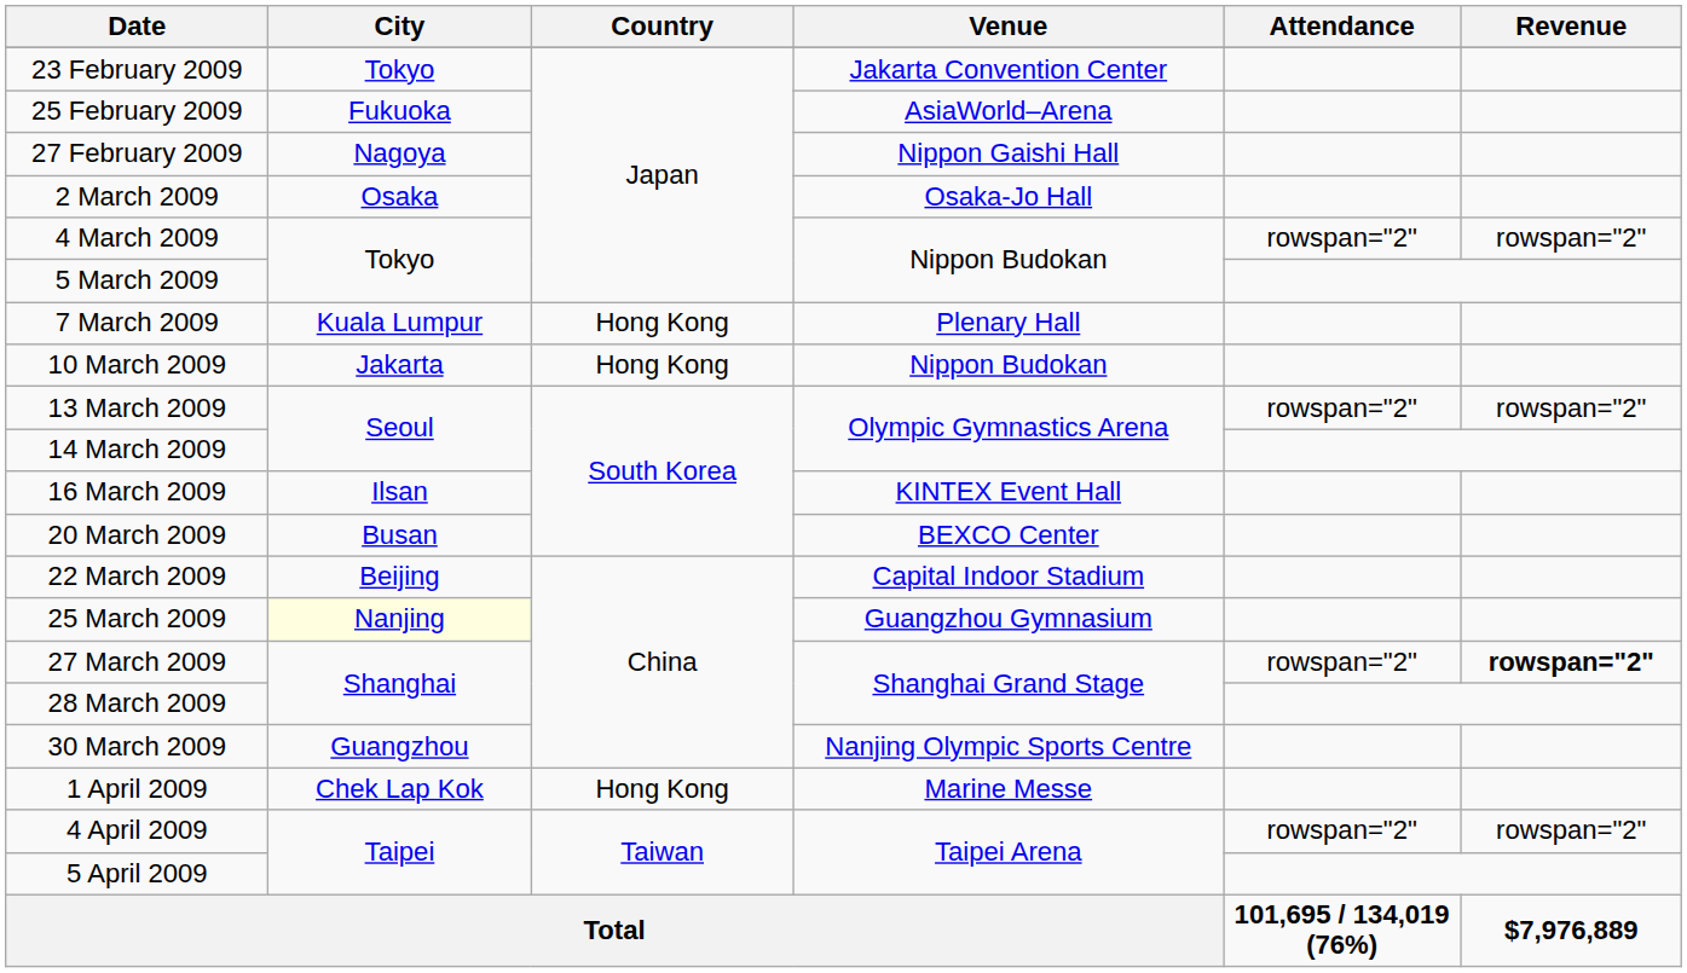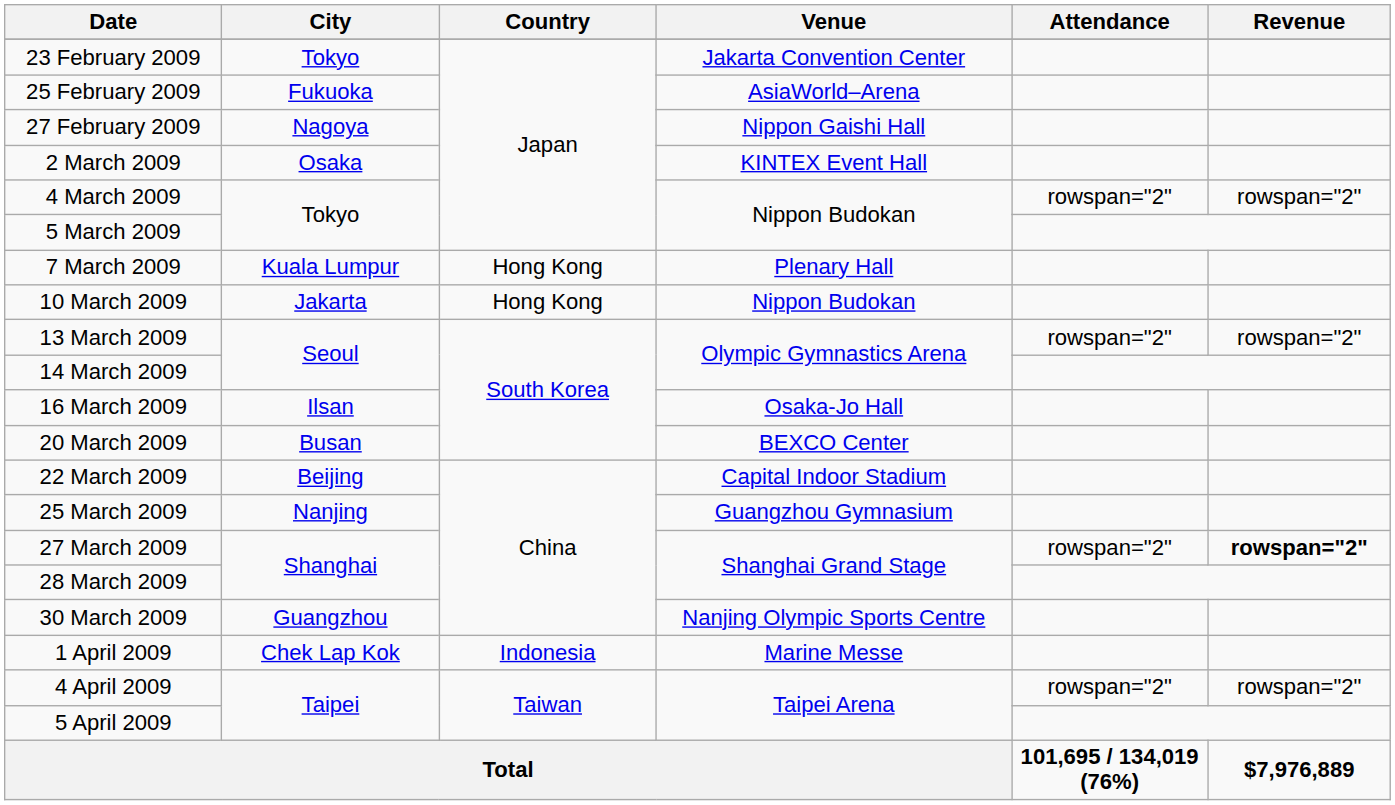2 March 2009 | Venue: Osaka-Jo Hall -> KINTEX Event Hall
16 March 2009 | Venue: KINTEX Event Hall -> Osaka-Jo Hall
25 March 2009 | City: lightyellow background -> no background
1 April 2009 | Country: Hong Kong -> Indonesia
